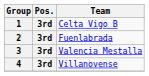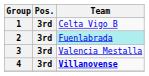2 | Team: no background -> paleturquoise background
4 | Team: normal -> bold
